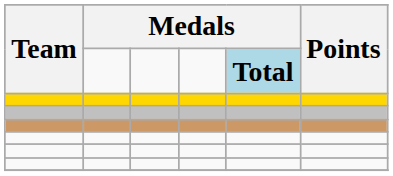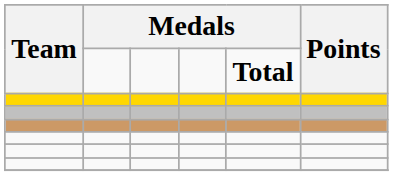row 2 | column 5: lightblue background -> no background
